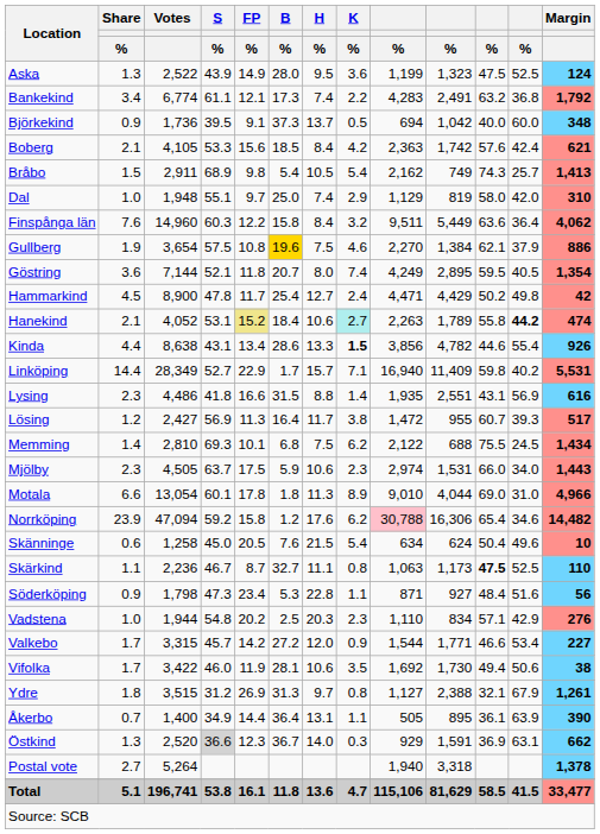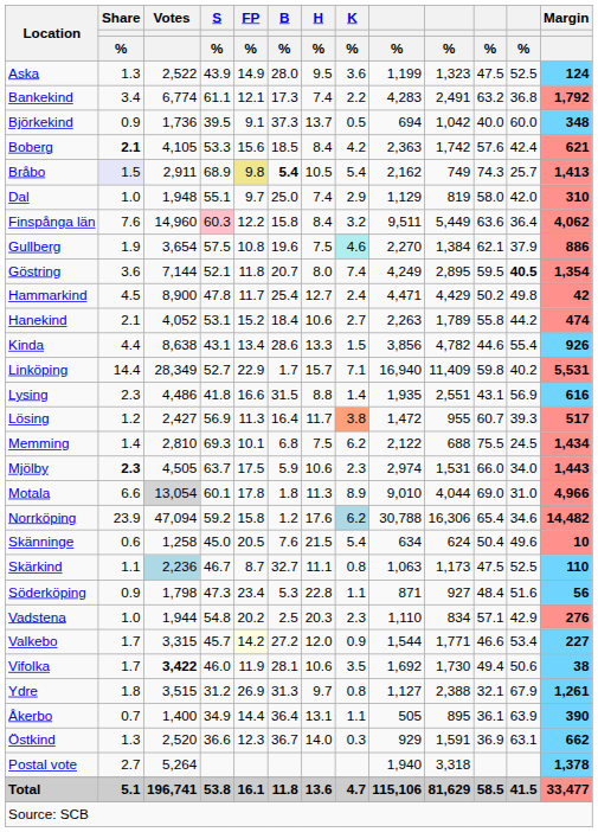Boberg | Share / %: normal -> bold
Bråbo | Share / %: no background -> lavender background
Bråbo | FP / %: no background -> khaki background
Bråbo | B / %: normal -> bold
Finspånga län | S / %: no background -> pink background
Gullberg | B / %: gold background -> no background
Gullberg | K / %: no background -> paleturquoise background
Göstring | column 12: normal -> bold
Hanekind | FP / %: khaki background -> no background
Hanekind | K / %: paleturquoise background -> no background
Hanekind | column 12: bold -> normal
Kinda | K / %: bold -> normal
Lösing | K / %: no background -> lightsalmon background
Mjölby | Share / %: normal -> bold
Motala | Votes: no background -> lightgrey background
Norrköping | K / %: no background -> lightblue background
Norrköping | column 9: pink background -> no background
Skärkind | Votes: no background -> lightblue background
Skärkind | column 11: bold -> normal
Valkebo | FP / %: no background -> lightyellow background
Vifolka | Votes: normal -> bold
Östkind | S / %: lightgrey background -> no background
